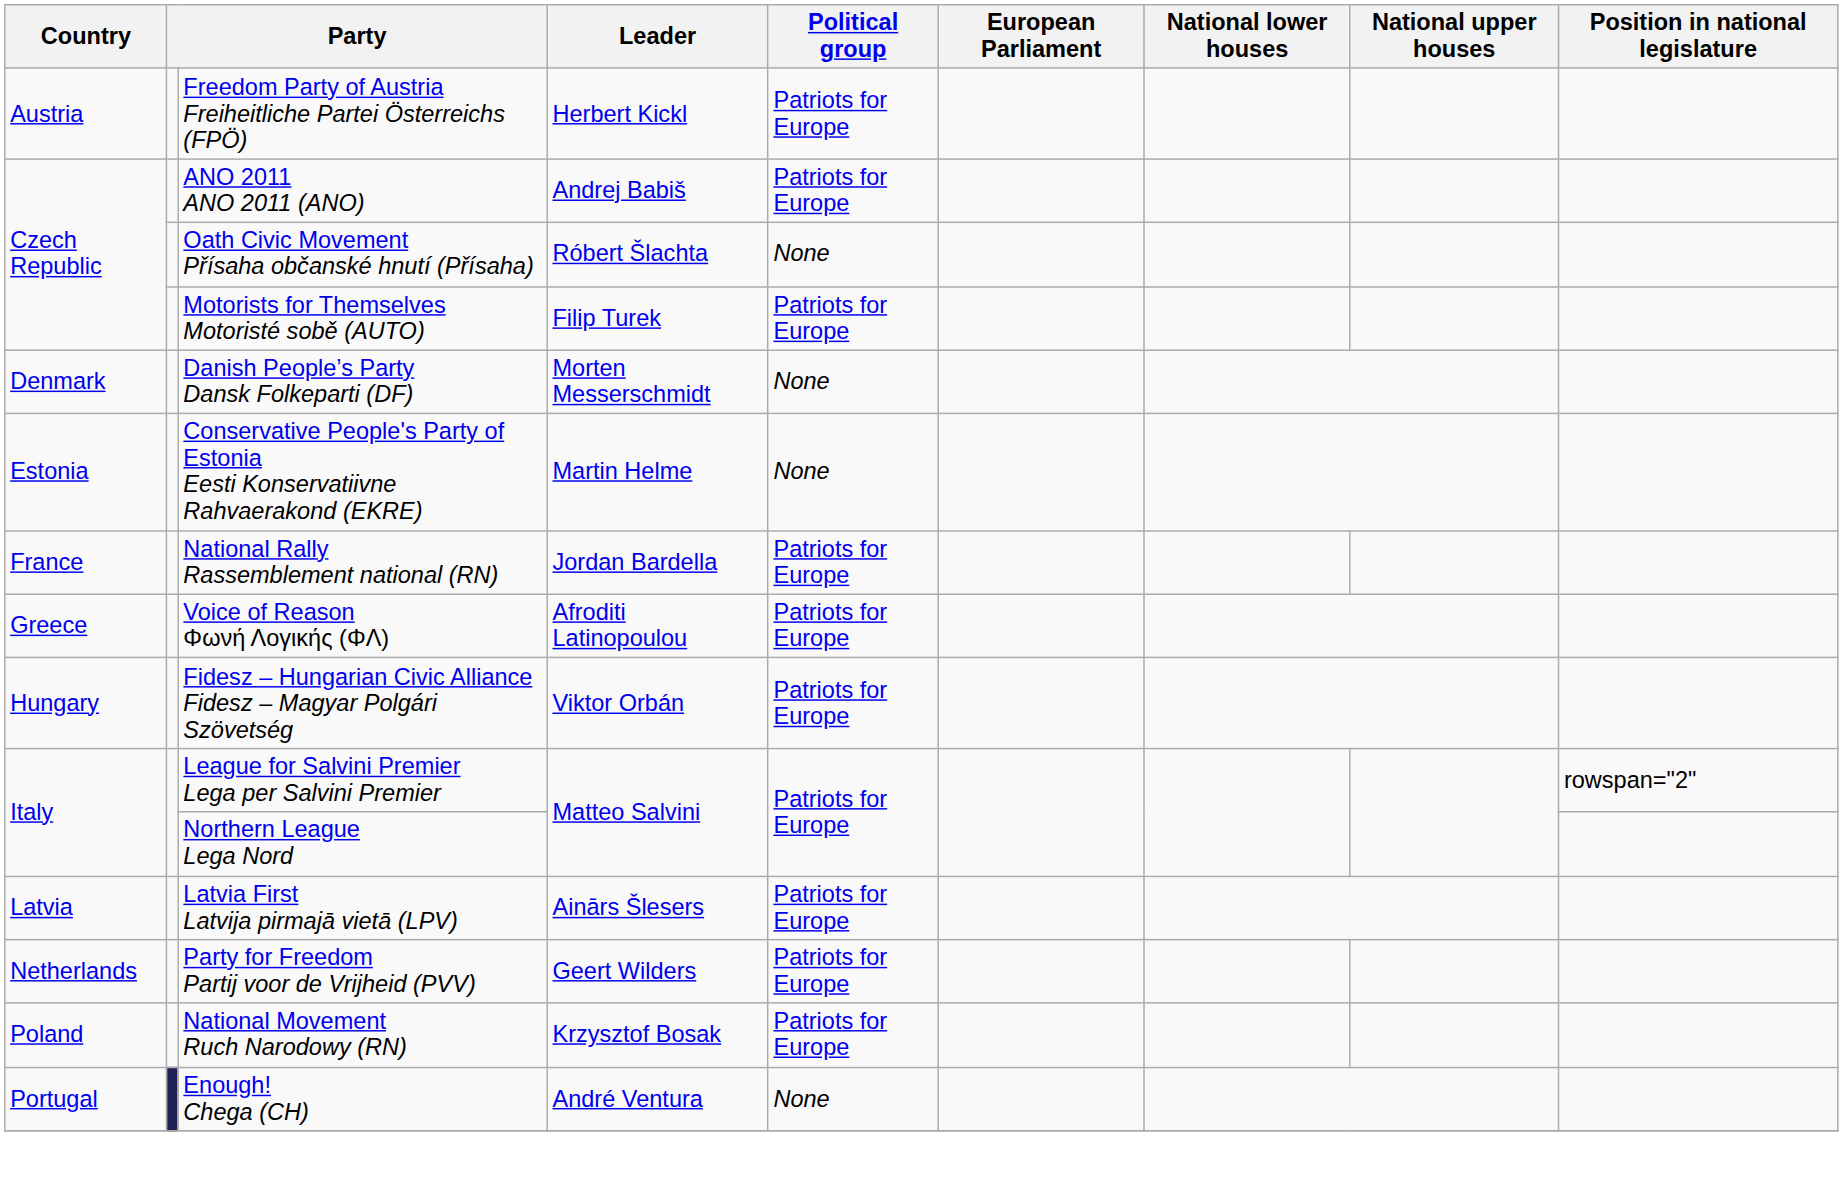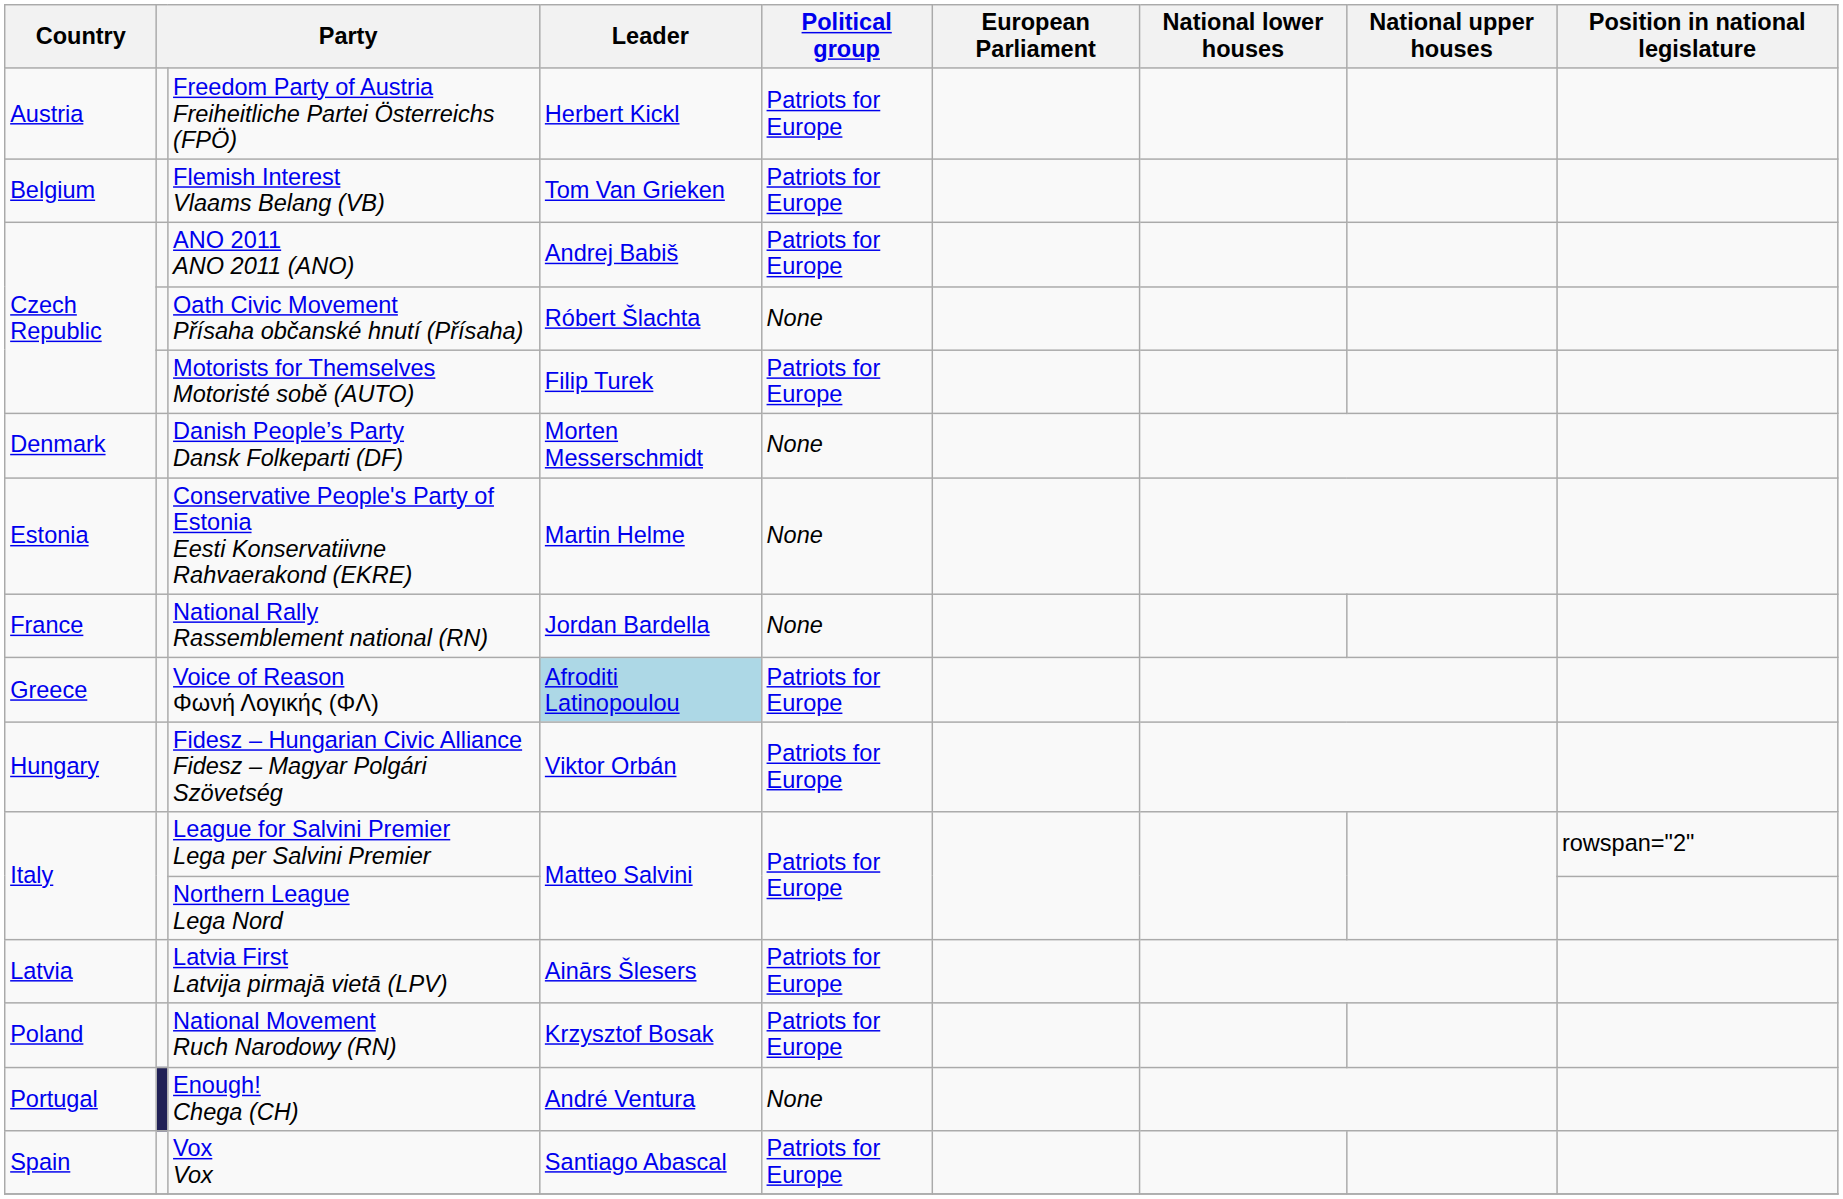+ row: Belgium | Flemish Interest Vlaams Belang (VB) | Tom Van Grieken | Patriots for Europe
National Rally Rassemblement national (RN) | Political group: Patriots for Europe -> None
Voice of Reason Φωνή Λογικής (ΦΛ) | Leader: no background -> lightblue background
- row: Netherlands | Party for Freedom Partij voor de Vrijheid (PVV) | Geert Wilders | Patriots for Europe
+ row: Spain | Vox Vox | Santiago Abascal | Patriots for Europe
